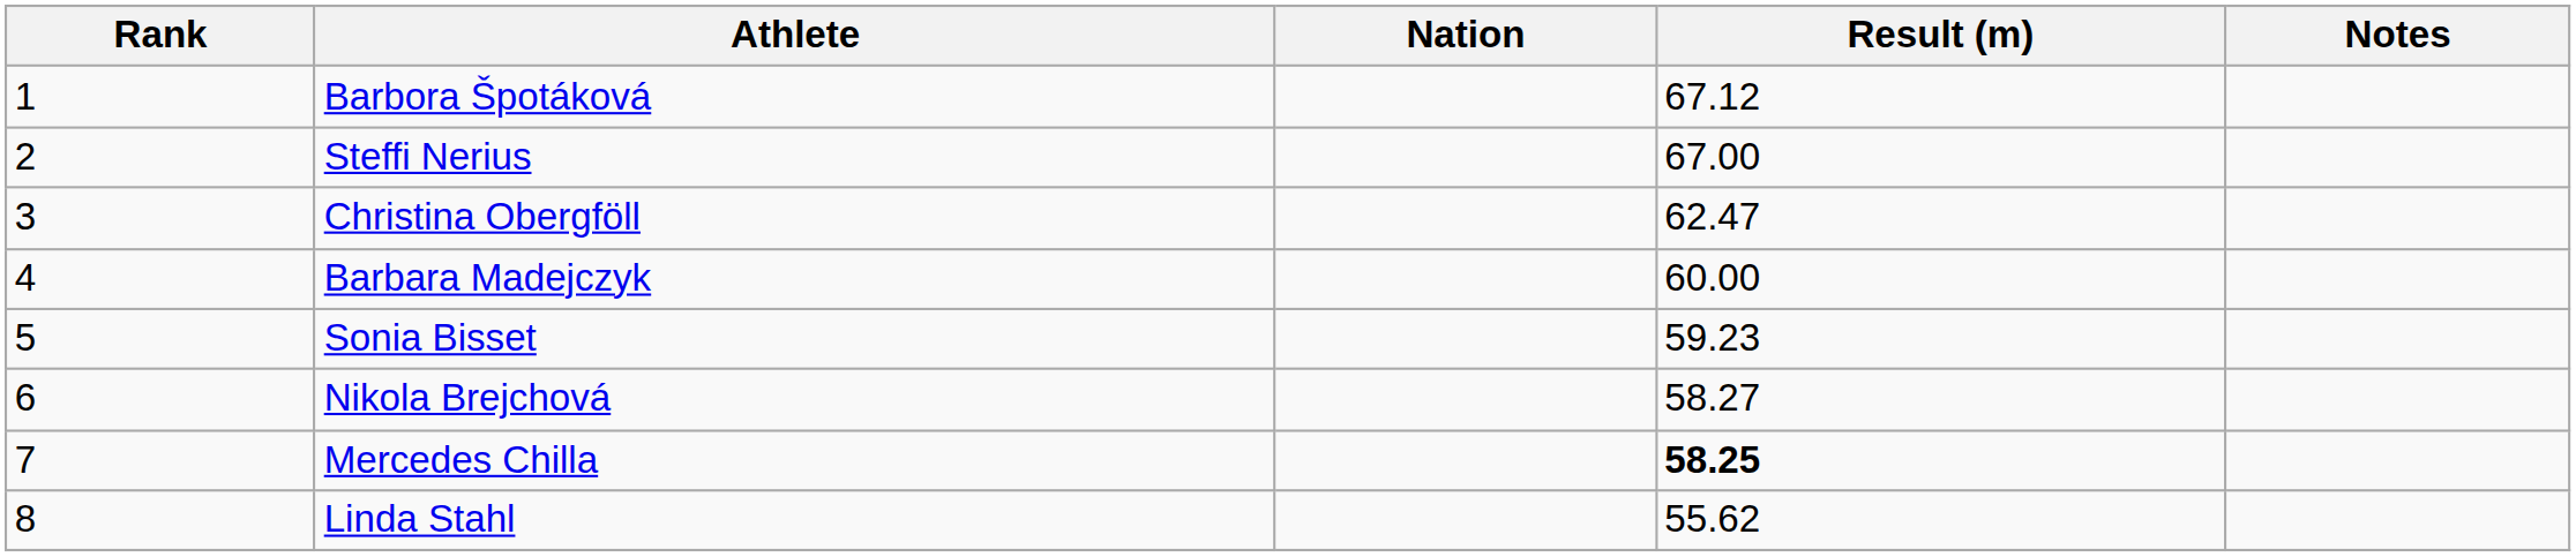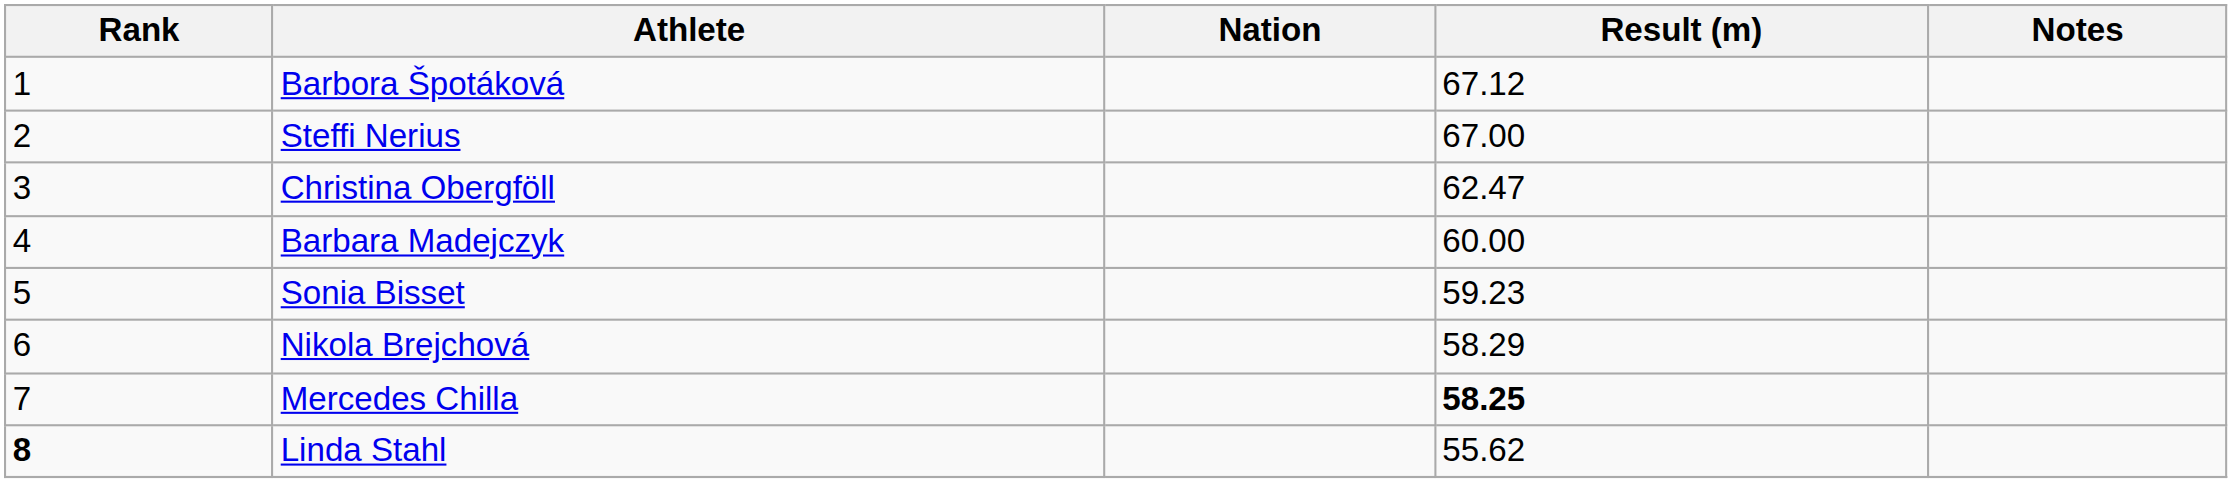Nikola Brejchová | Result (m): 58.27 -> 58.29
Linda Stahl | Rank: normal -> bold
